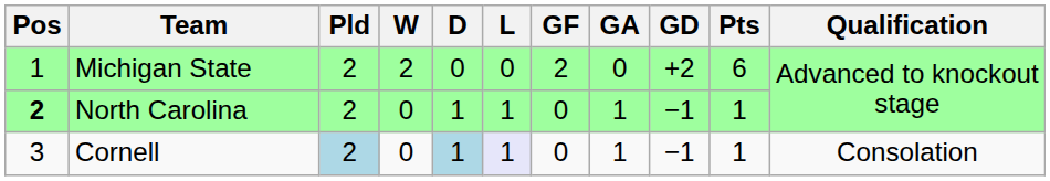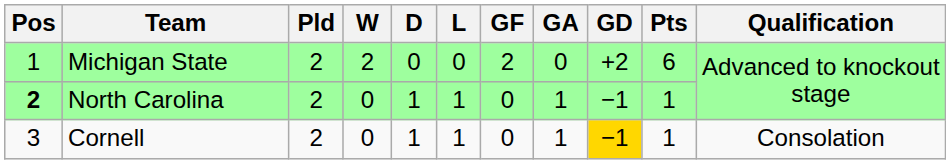Cornell | Pld: lightblue background -> no background
Cornell | D: lightblue background -> no background
Cornell | L: lavender background -> no background
Cornell | GD: no background -> gold background
